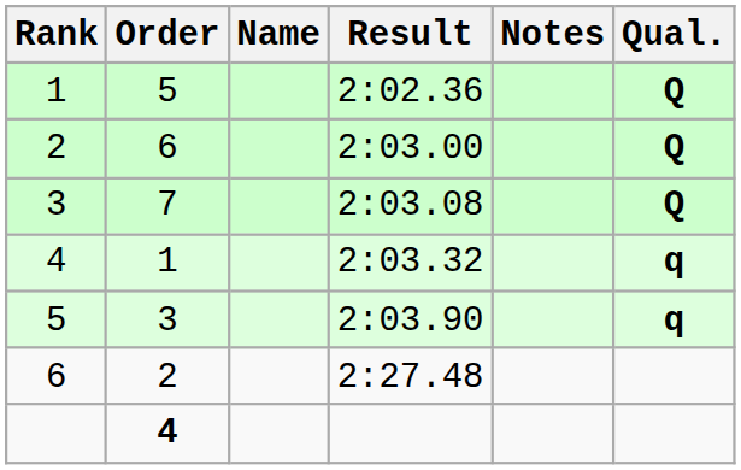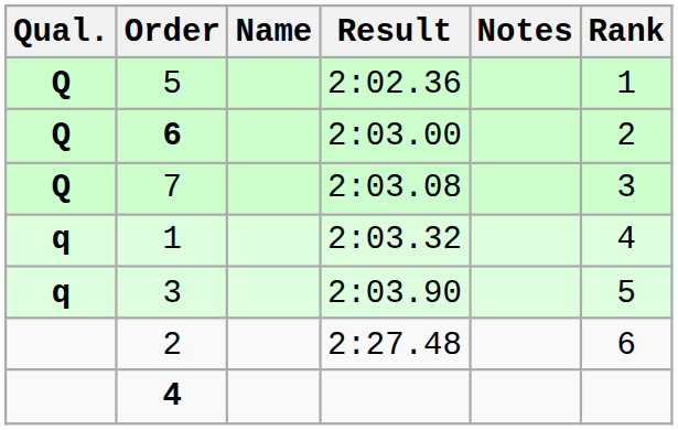columns swapped: Rank <-> Qual.
row 3 | Order: normal -> bold
